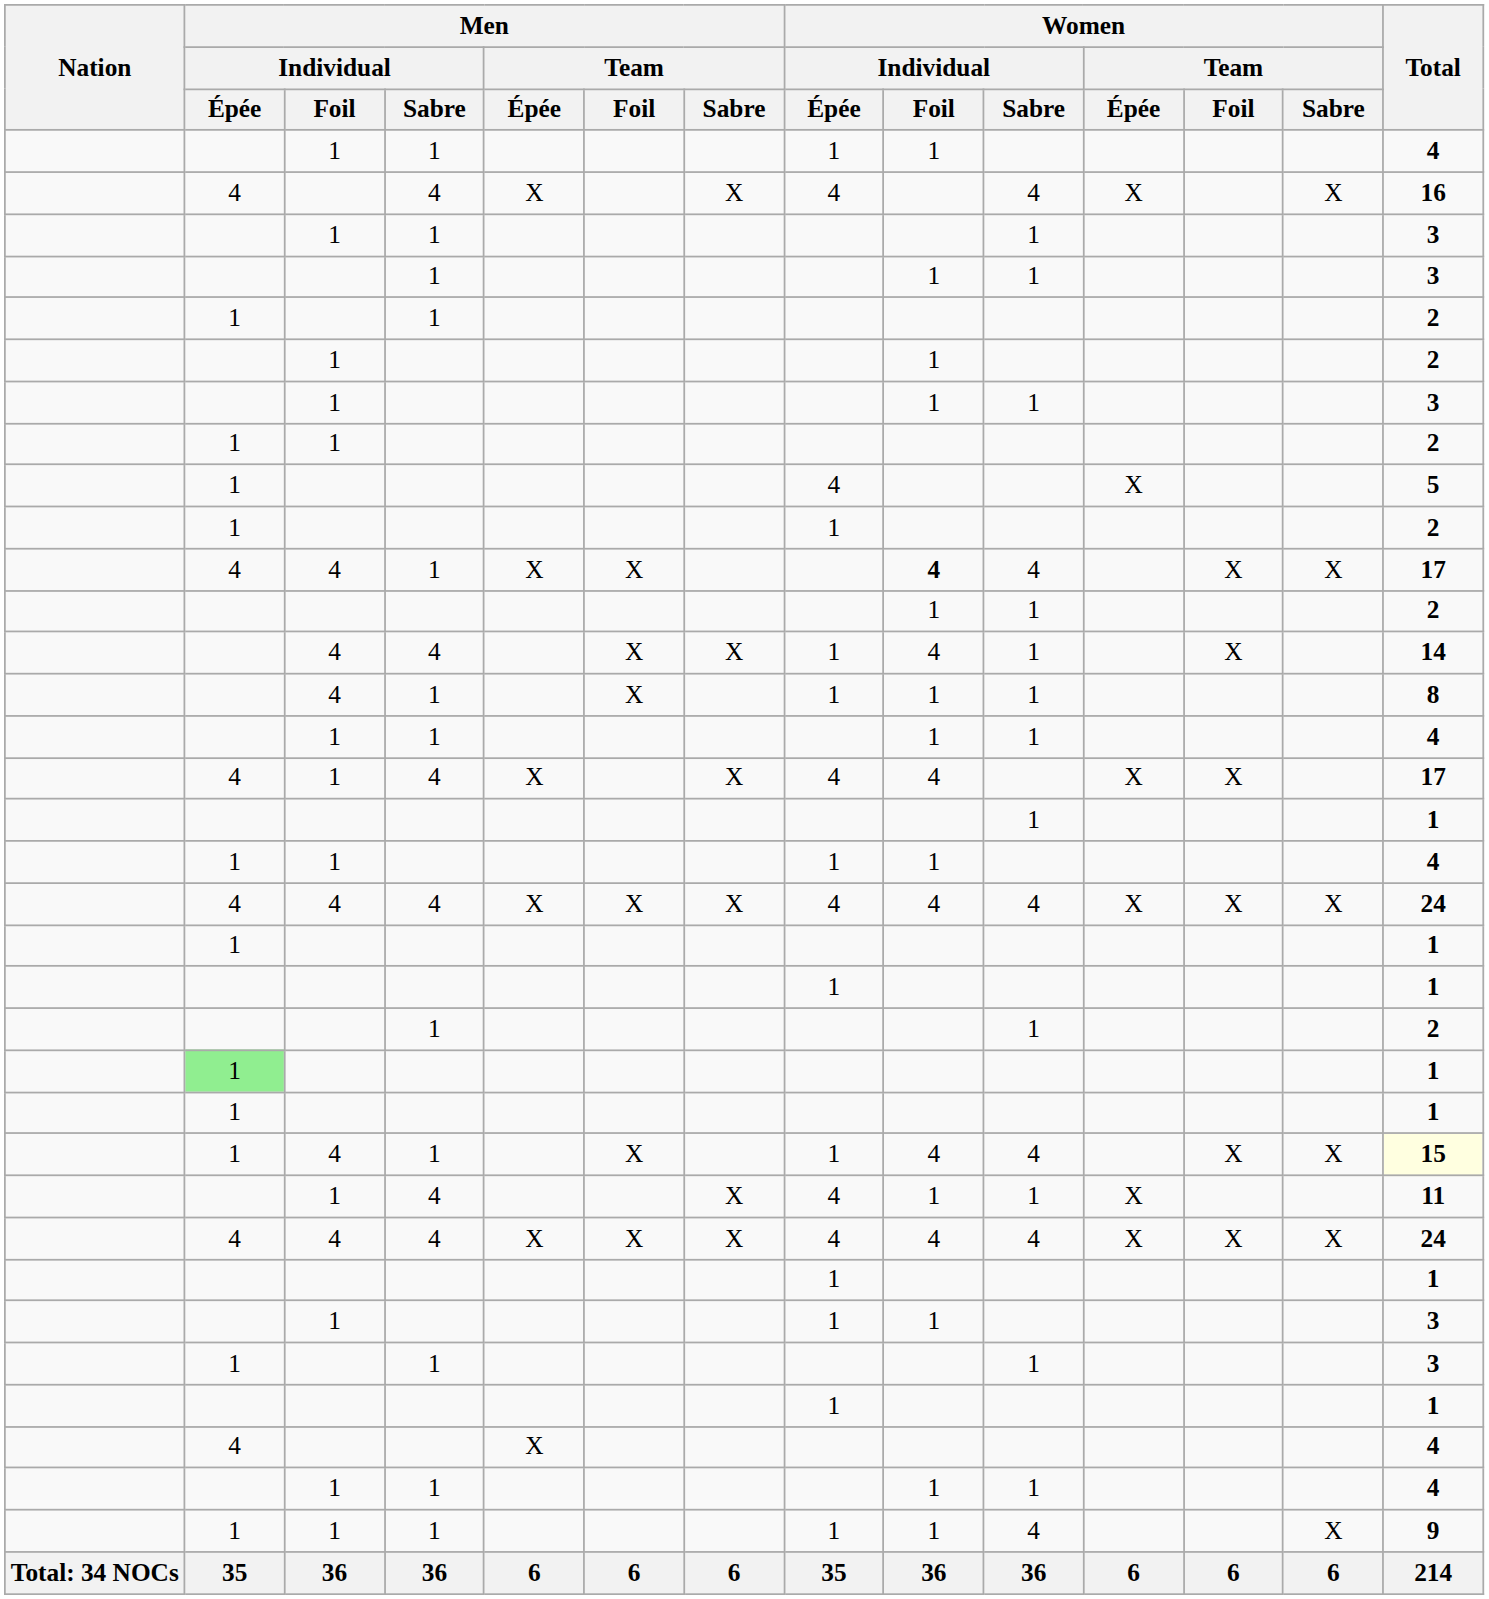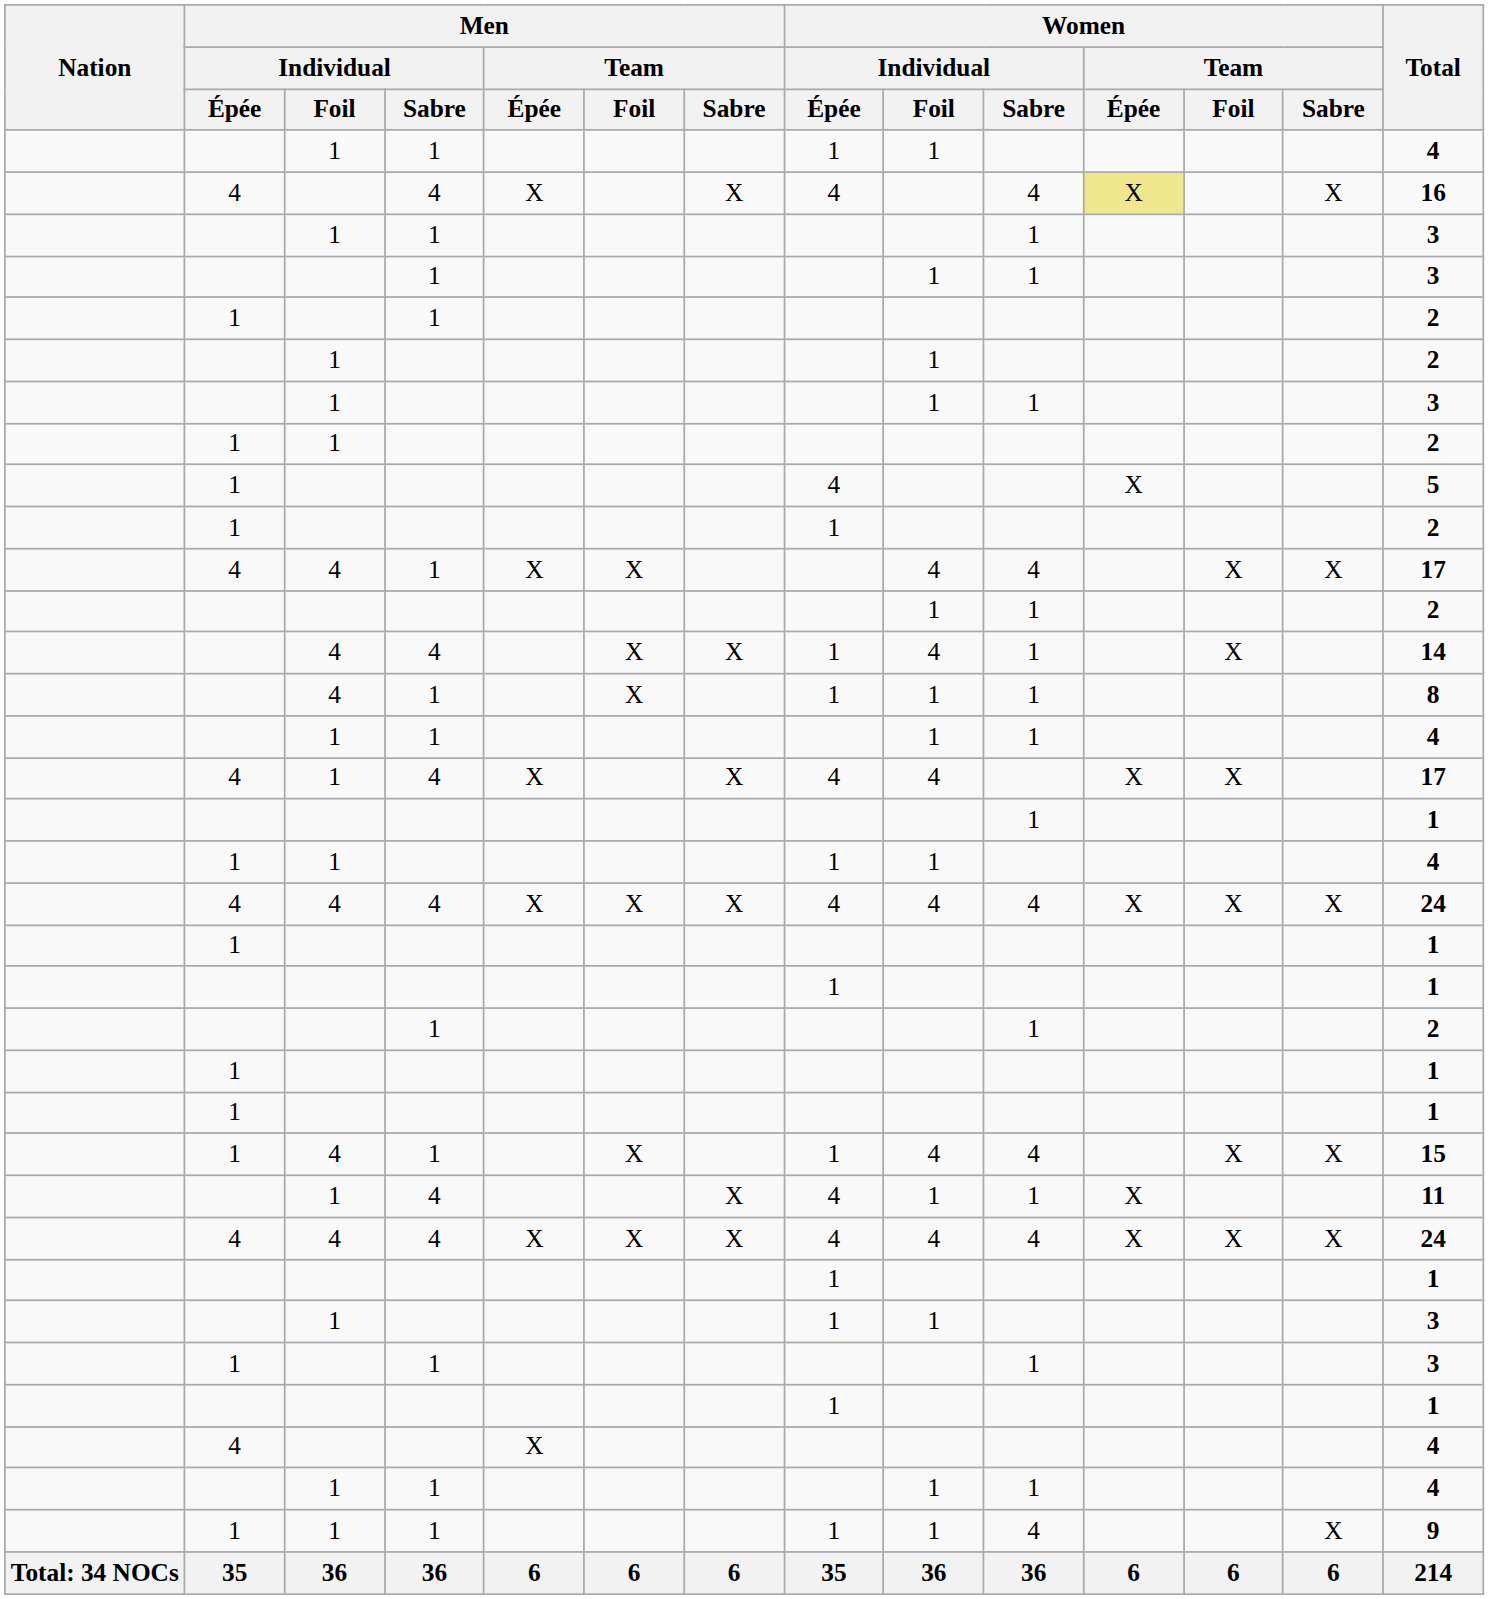row 5 | Women / Team / Épée: no background -> khaki background
row 14 | Women / Individual / Foil: bold -> normal
row 26 | Men / Individual / Épée: lightgreen background -> no background
row 28 | Total: lightyellow background -> no background
